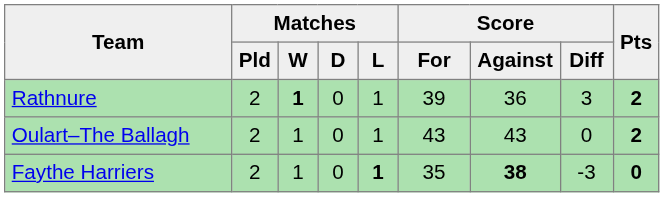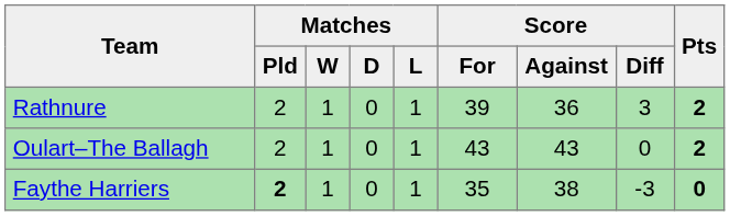Rathnure | Matches / W: bold -> normal
Faythe Harriers | Matches / Pld: normal -> bold
Faythe Harriers | Matches / L: bold -> normal
Faythe Harriers | Score / Against: bold -> normal
